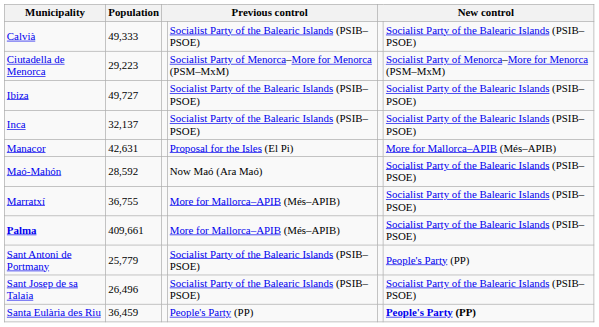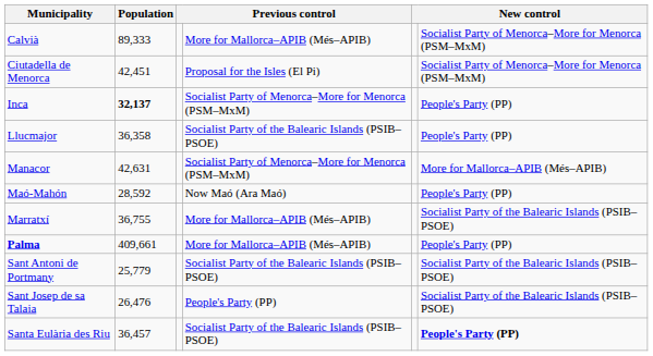Calvià | Population: 49,333 -> 89,333
Calvià | column 4: Socialist Party of the Balearic Islands (PSIB–PSOE) -> More for Mallorca–APIB (Més–APIB)
Calvià | column 6: Socialist Party of the Balearic Islands (PSIB–PSOE) -> Socialist Party of Menorca–More for Menorca (PSM–MxM)
Ciutadella de Menorca | Population: 29,223 -> 42,451
Ciutadella de Menorca | column 4: Socialist Party of Menorca–More for Menorca (PSM–MxM) -> Proposal for the Isles (El Pi)
- row: Ibiza | 49,727 | Socialist Party of the Balearic Islands (PSIB–PSOE) | Socialist Party of the Balearic Islands (PSIB–PSOE)
Inca | Population: normal -> bold
Inca | column 4: Socialist Party of the Balearic Islands (PSIB–PSOE) -> Socialist Party of Menorca–More for Menorca (PSM–MxM)
Inca | column 6: Socialist Party of the Balearic Islands (PSIB–PSOE) -> People's Party (PP)
+ row: Llucmajor | 36,358 | Socialist Party of the Balearic Islands (PSIB–PSOE) | People's Party (PP)
Manacor | column 4: Proposal for the Isles (El Pi) -> Socialist Party of Menorca–More for Menorca (PSM–MxM)
Maó-Mahón | column 6: Socialist Party of the Balearic Islands (PSIB–PSOE) -> People's Party (PP)
Palma | column 6: Socialist Party of the Balearic Islands (PSIB–PSOE) -> People's Party (PP)
Sant Antoni de Portmany | column 6: People's Party (PP) -> Socialist Party of the Balearic Islands (PSIB–PSOE)
Sant Josep de sa Talaia | Population: 26,496 -> 26,476
Sant Josep de sa Talaia | column 4: Socialist Party of the Balearic Islands (PSIB–PSOE) -> People's Party (PP)
Santa Eulària des Riu | Population: 36,459 -> 36,457
Santa Eulària des Riu | column 4: People's Party (PP) -> Socialist Party of the Balearic Islands (PSIB–PSOE)
